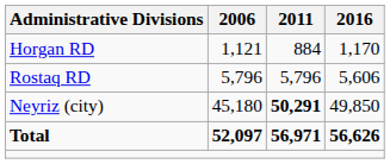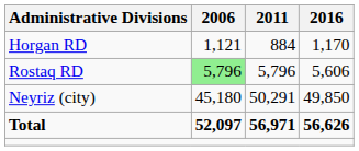Rostaq RD | 2006: no background -> lightgreen background
Neyriz (city) | 2011: bold -> normal
